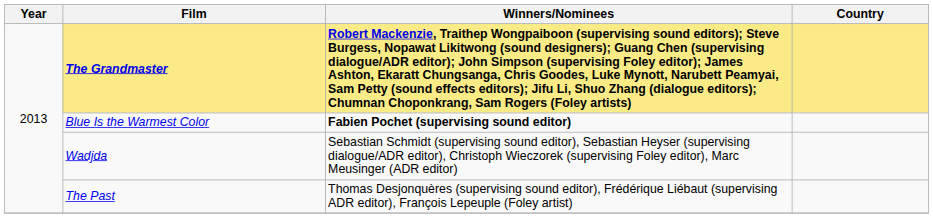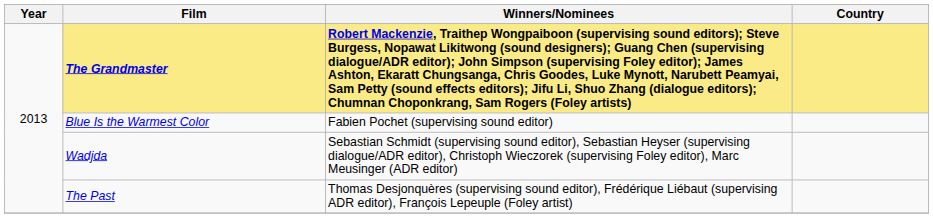Blue Is the Warmest Color | Winners/Nominees: bold -> normal
